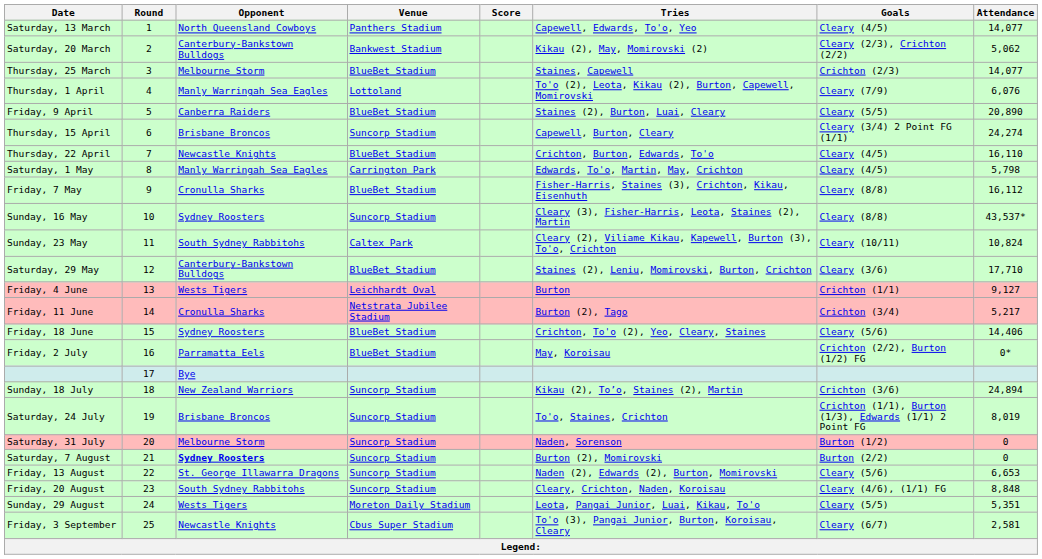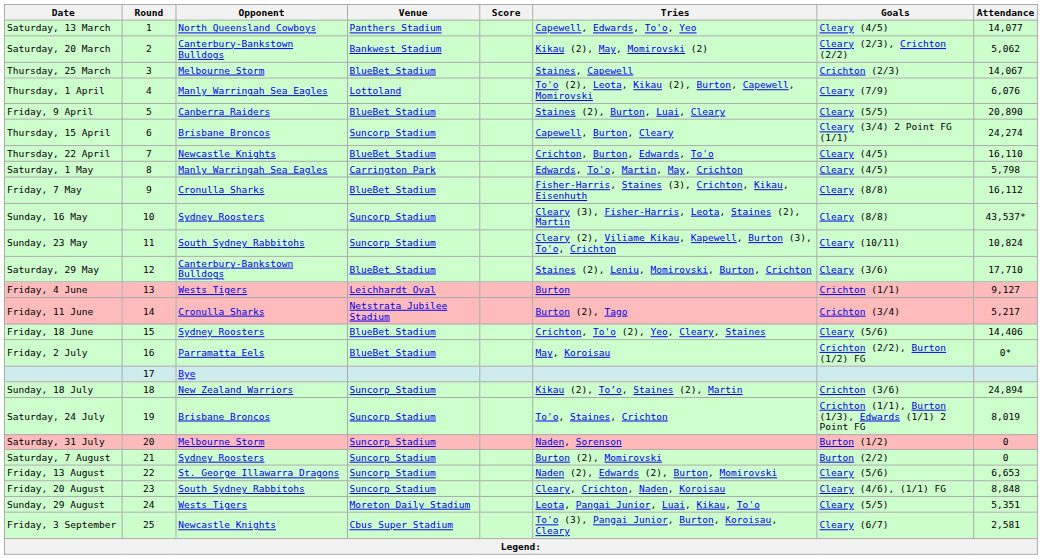Thursday, 25 March | Attendance: 14,077 -> 14,067
Sunday, 23 May | Venue: Caltex Park -> Suncorp Stadium
Saturday, 7 August | Opponent: bold -> normal
